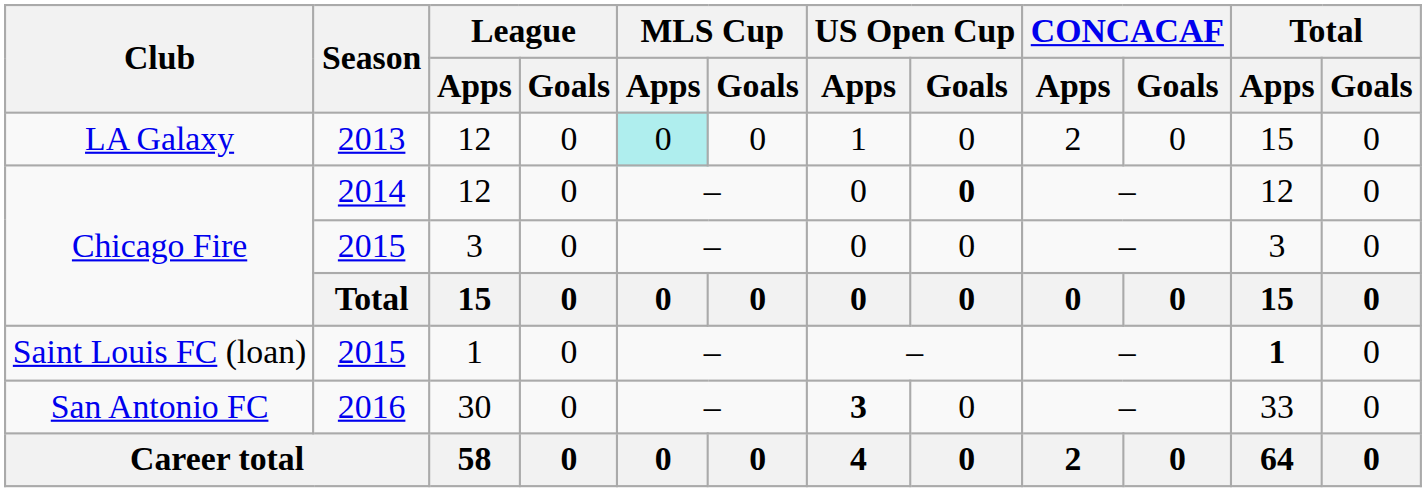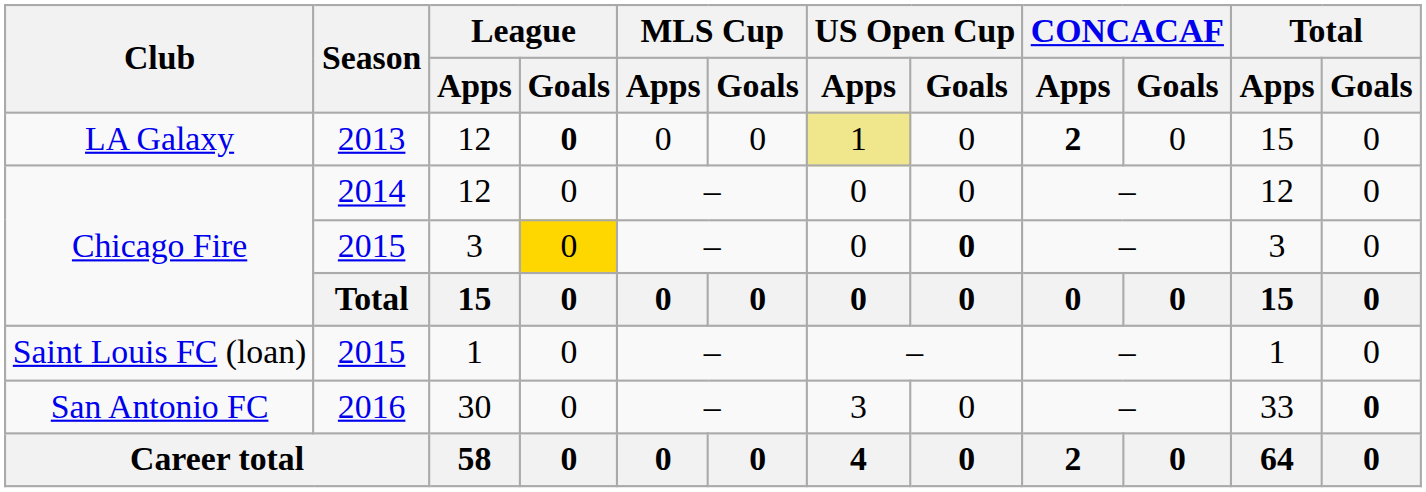LA Galaxy | League / Goals: normal -> bold
LA Galaxy | MLS Cup / Apps: paleturquoise background -> no background
LA Galaxy | US Open Cup / Apps: no background -> khaki background
LA Galaxy | CONCACAF / Apps: normal -> bold
Chicago Fire / 2014 | US Open Cup / Goals: bold -> normal
Chicago Fire / 2015 | League / Goals: no background -> gold background
Chicago Fire / 2015 | US Open Cup / Goals: normal -> bold
Saint Louis FC (loan) | Total / Apps: bold -> normal
San Antonio FC | US Open Cup / Apps: bold -> normal
San Antonio FC | Total / Goals: normal -> bold
